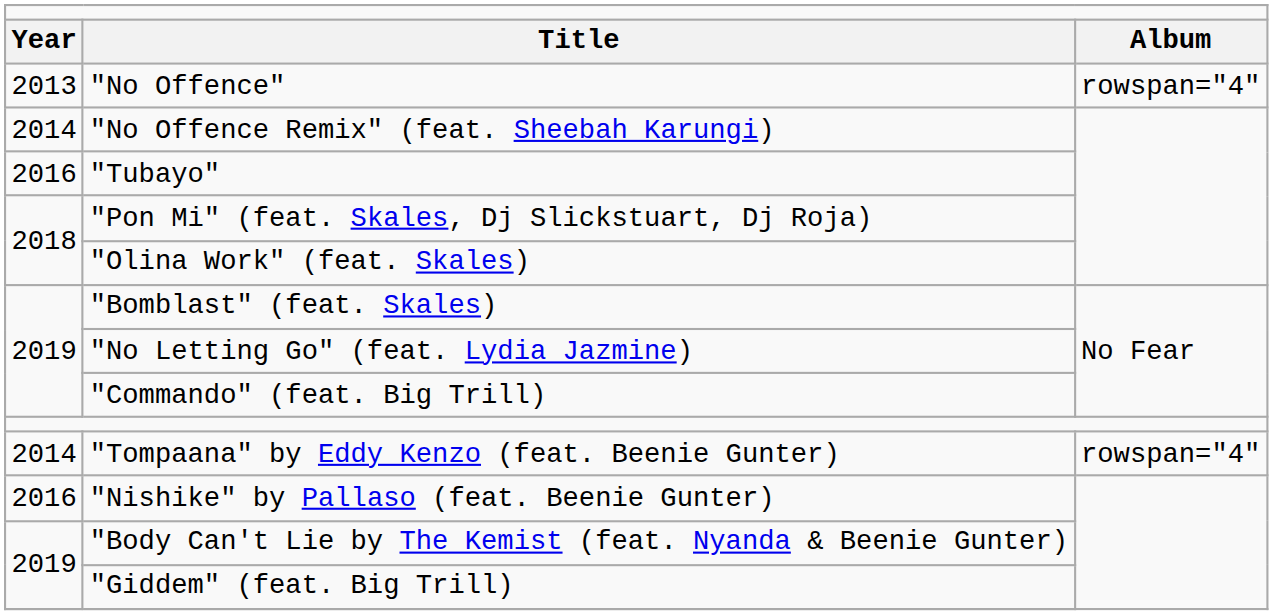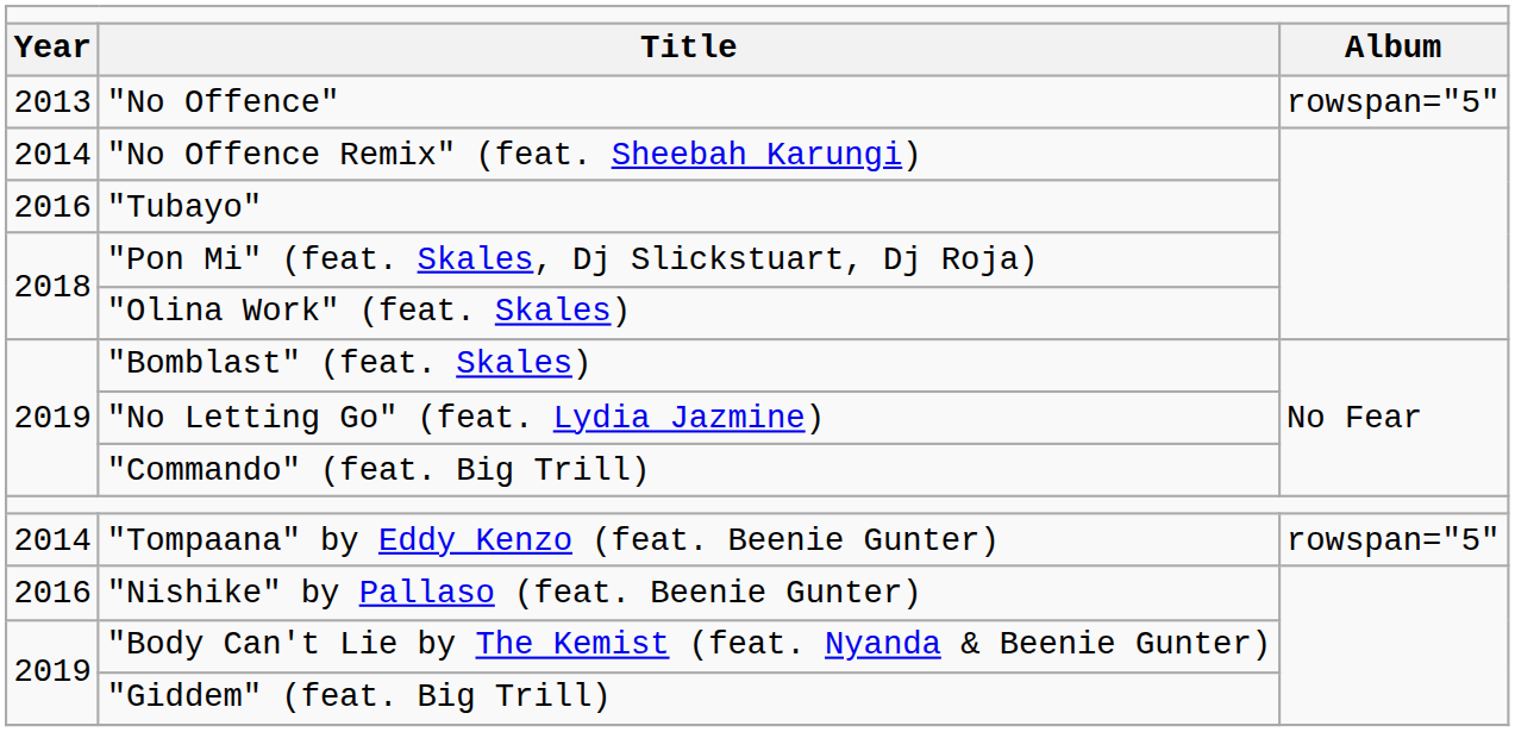"No Offence" | column 3: rowspan="4" -> rowspan="5"
"Tompaana" by Eddy Kenzo (feat. Beenie Gunter) | column 3: rowspan="4" -> rowspan="5"
